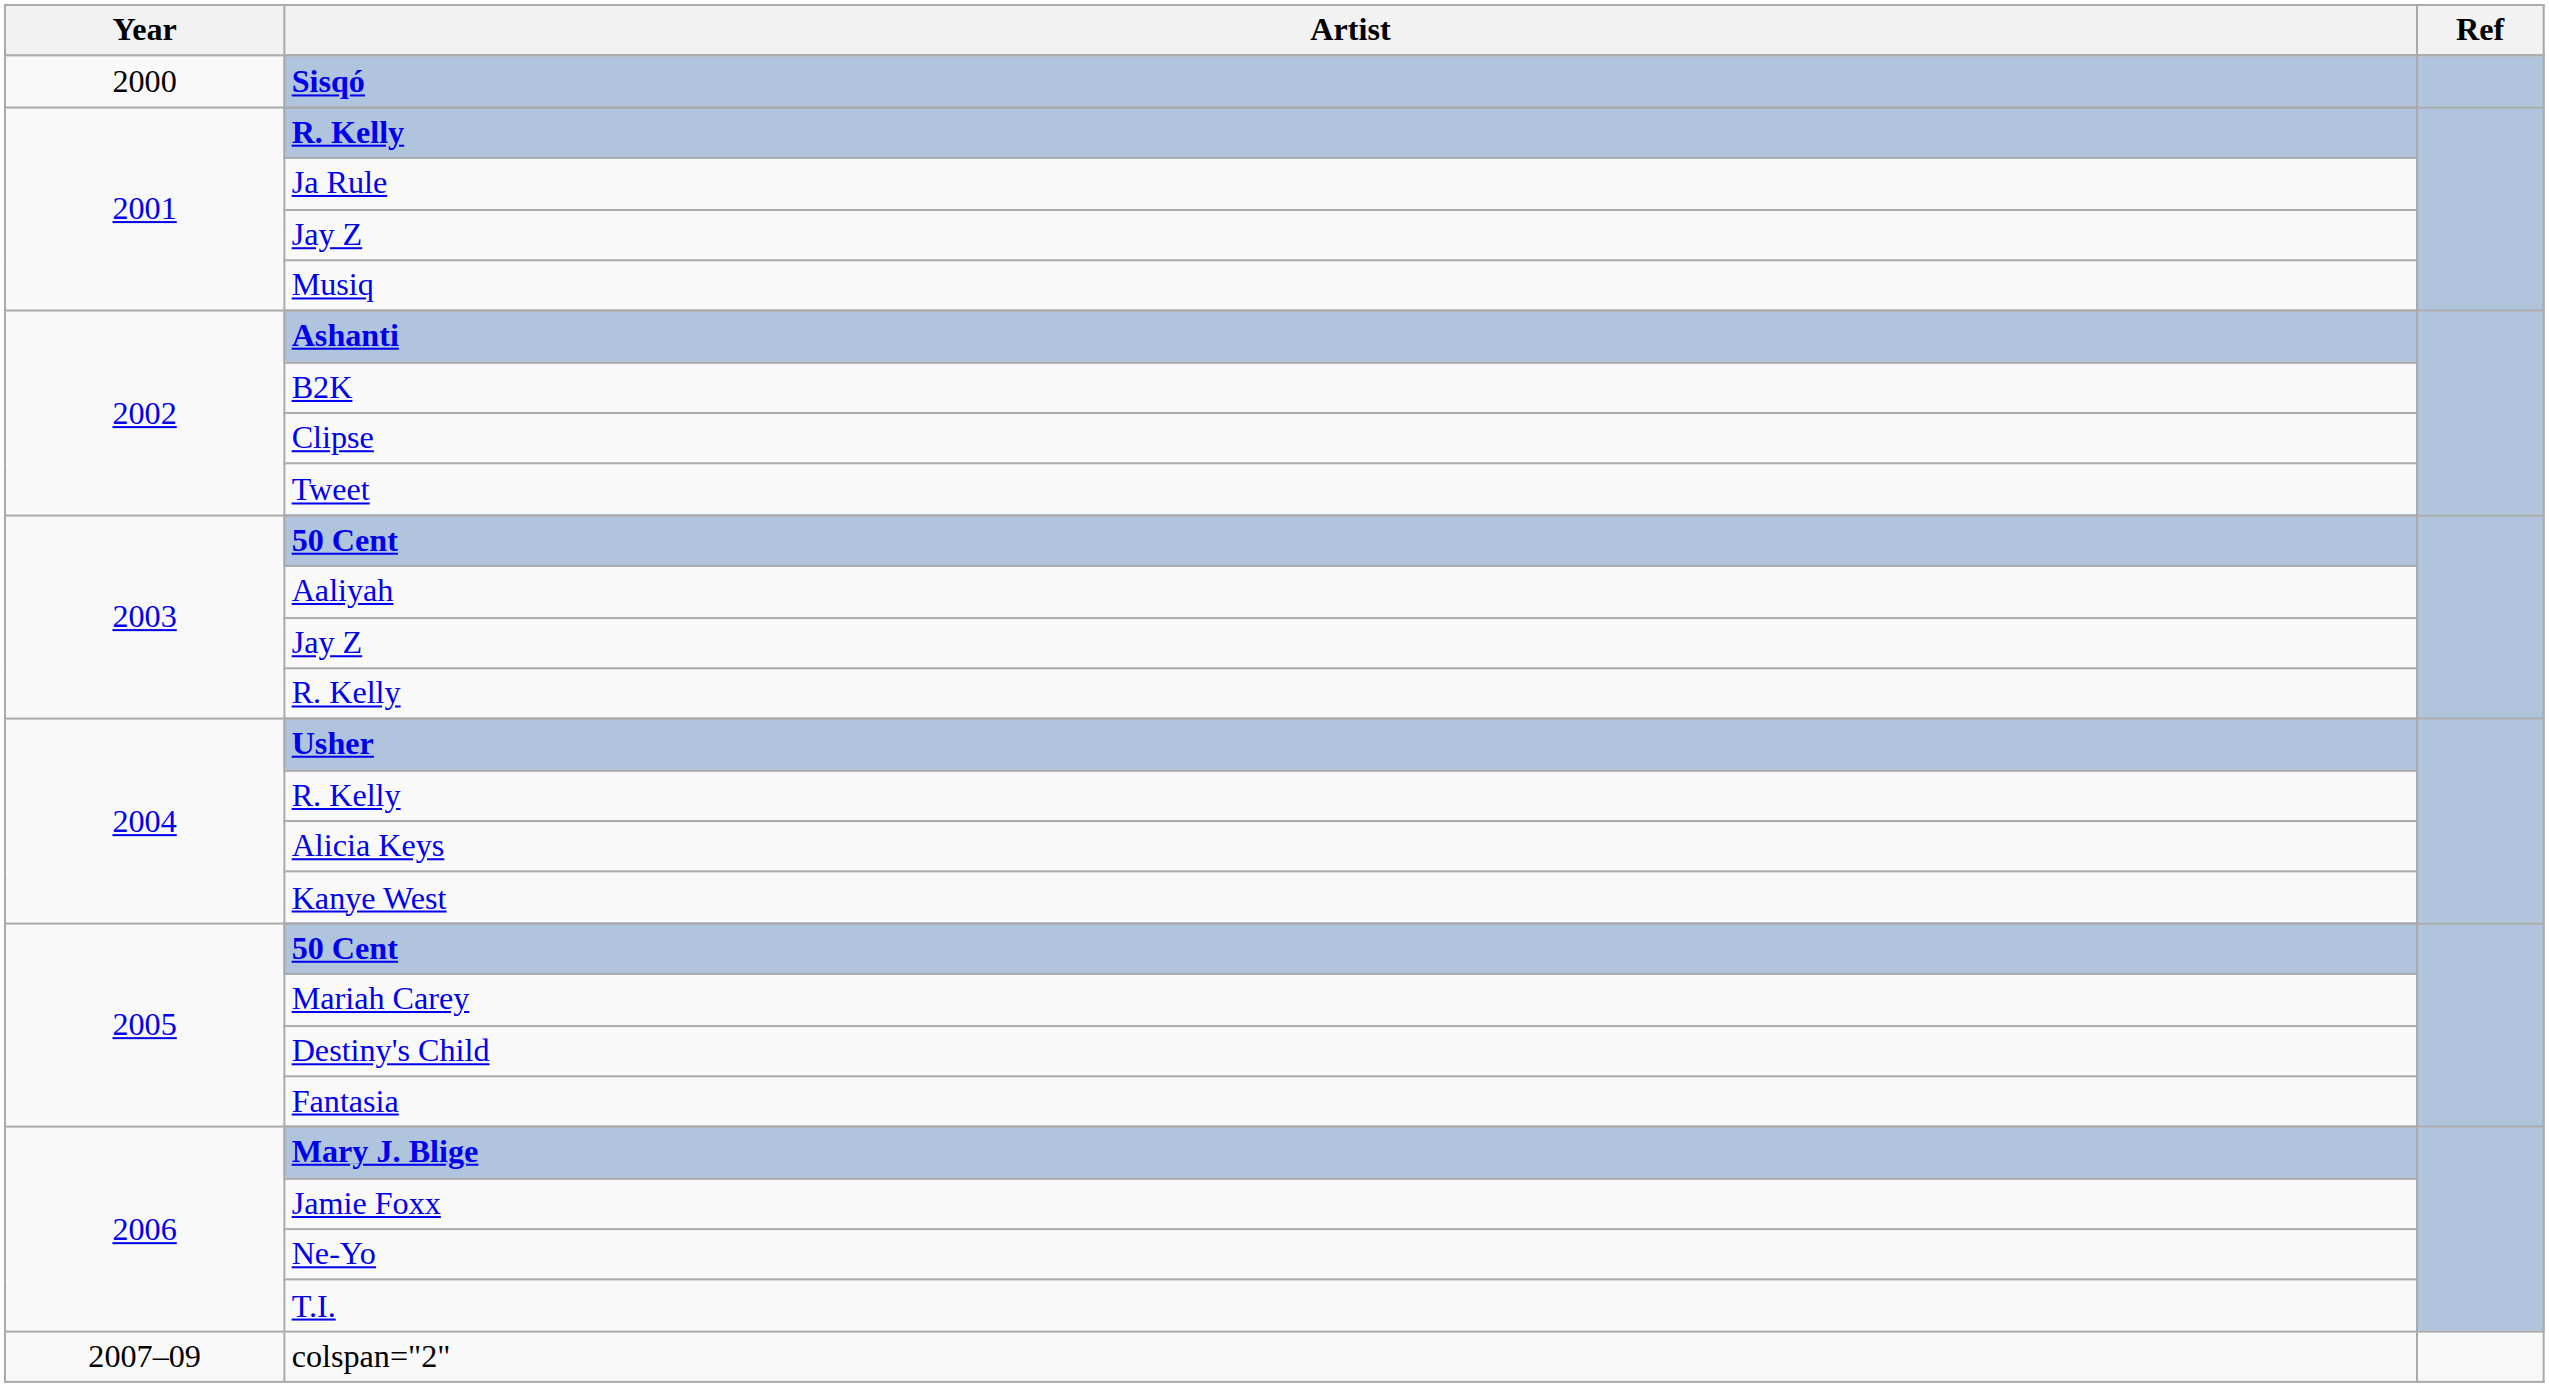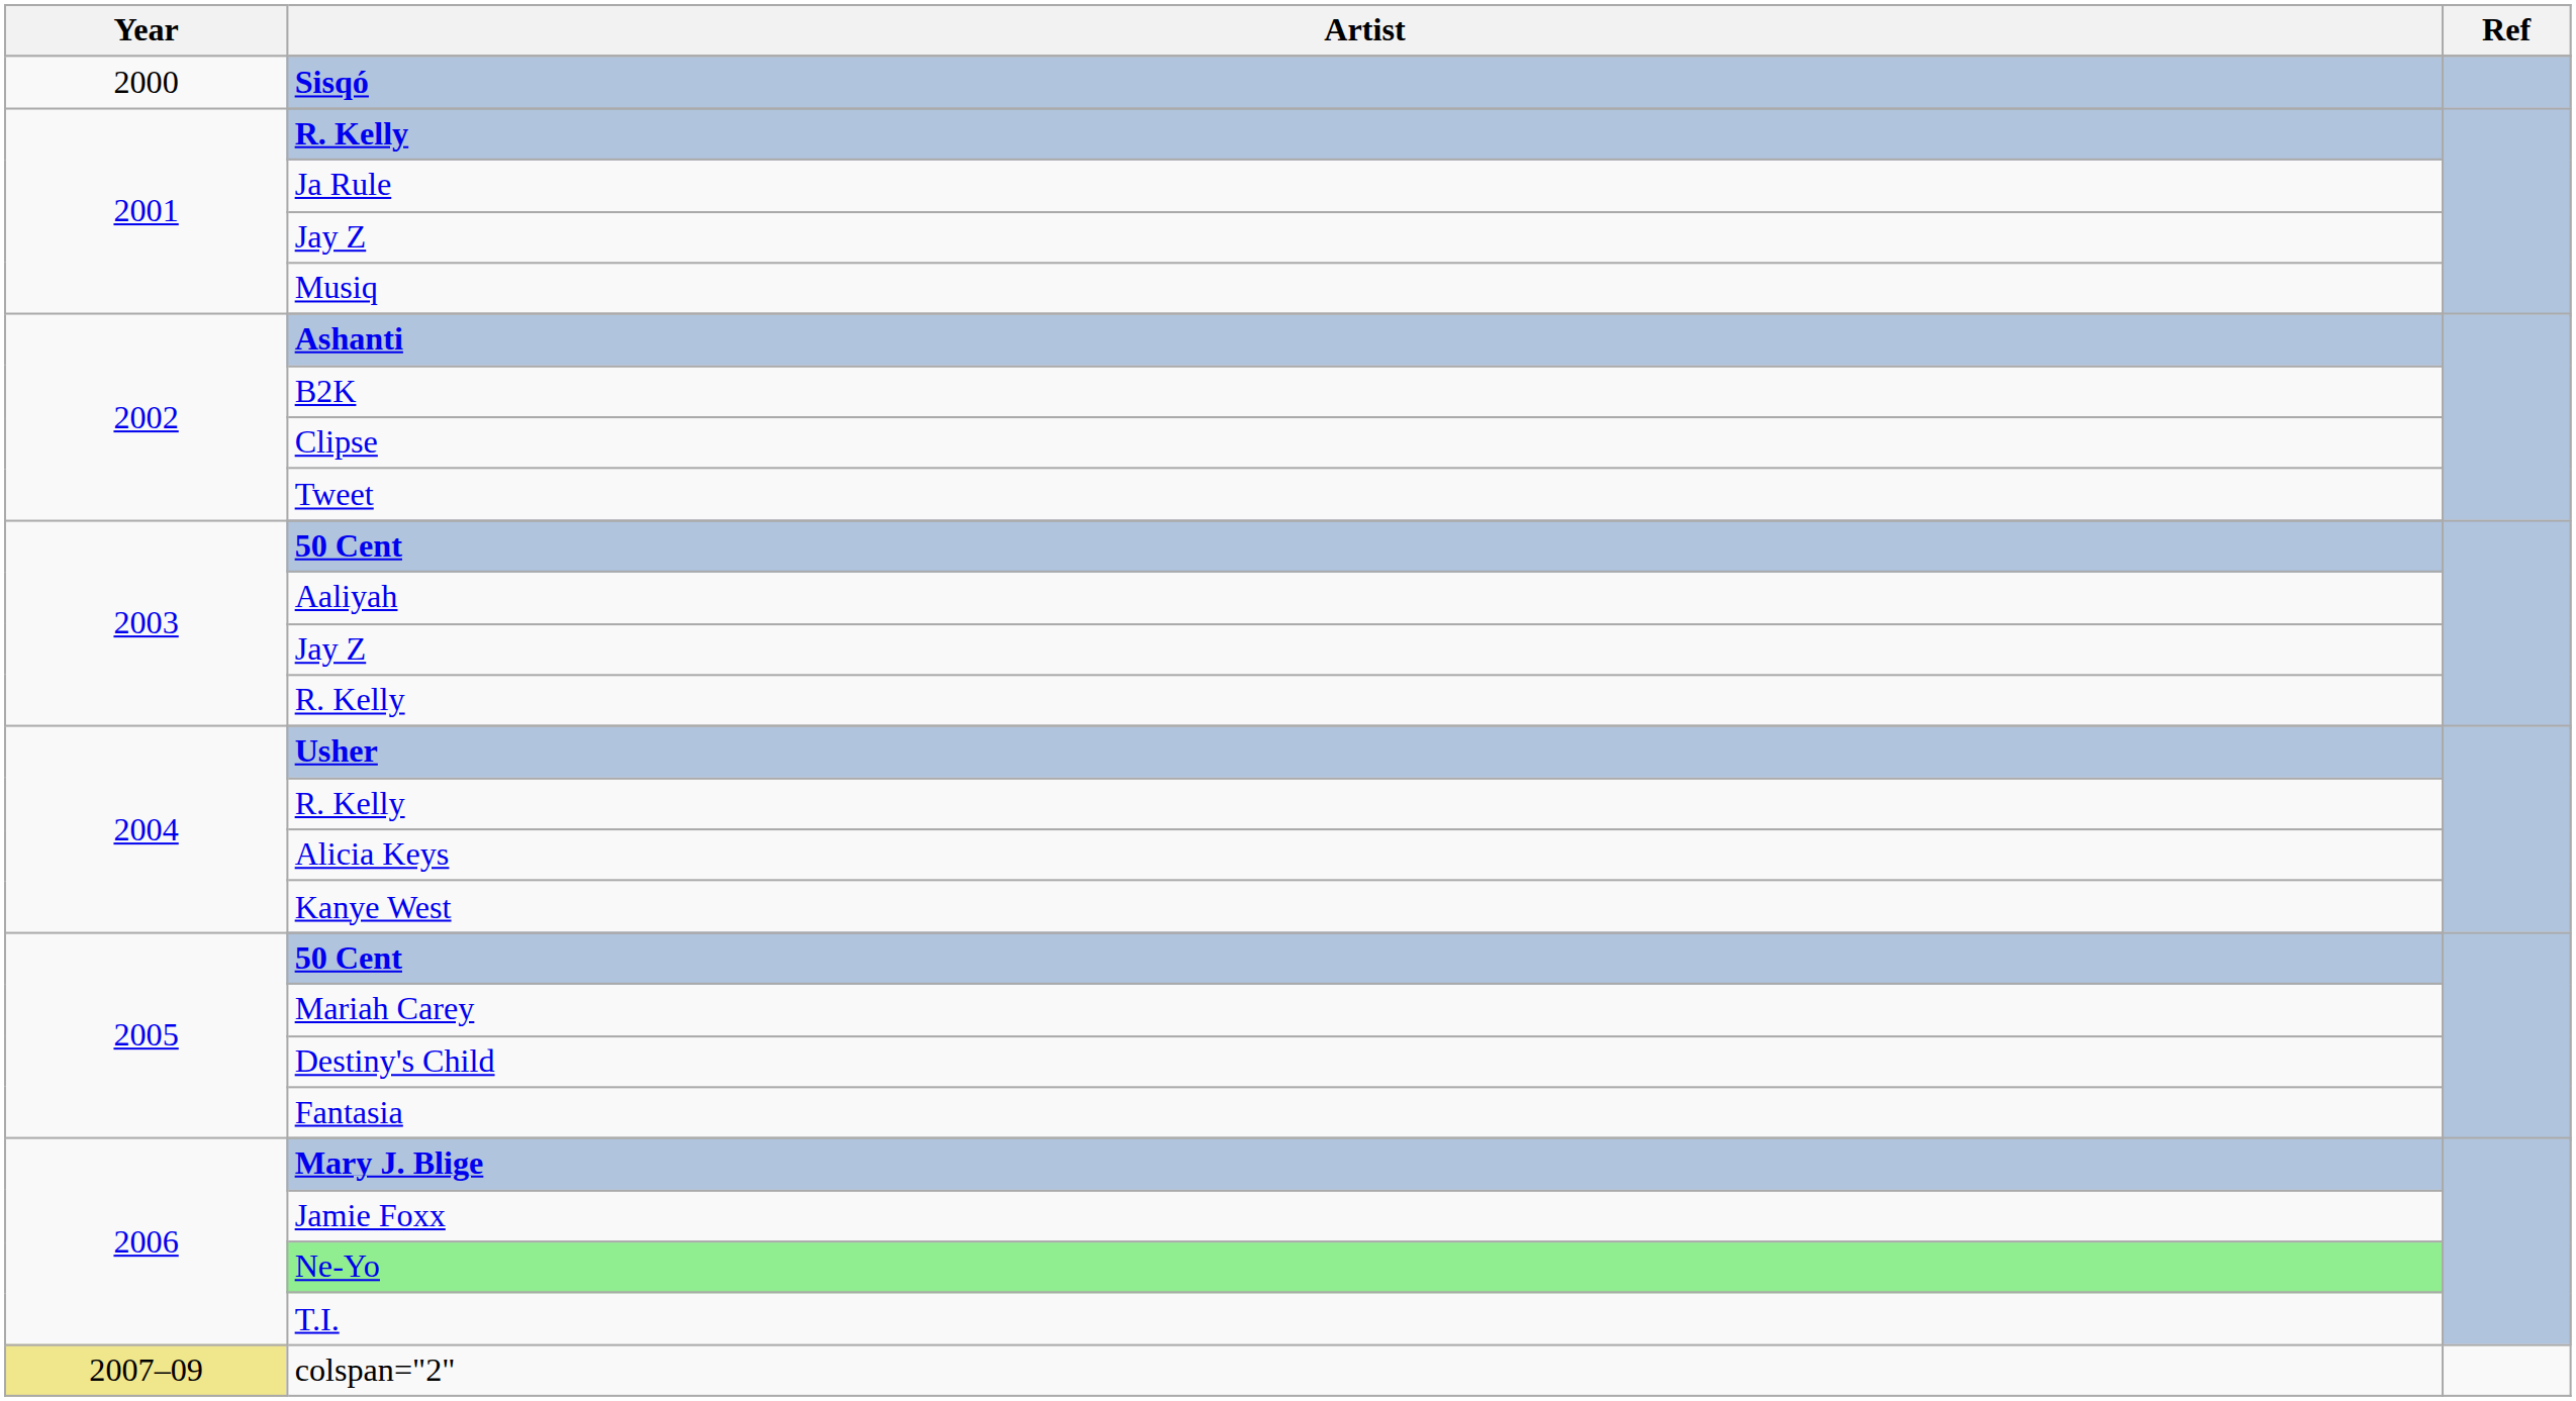Ne-Yo | Artist: no background -> lightgreen background
colspan="2" | Year: no background -> khaki background
